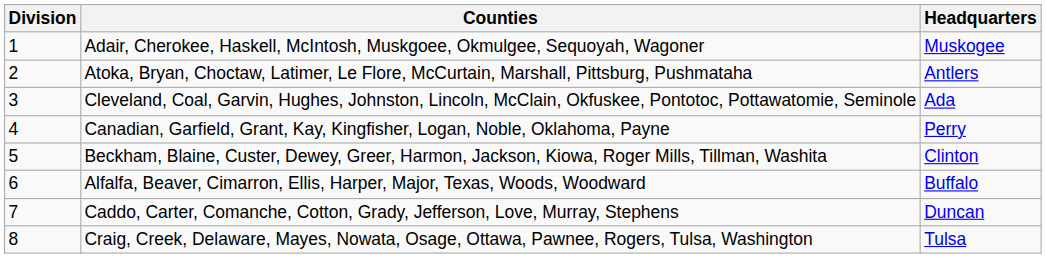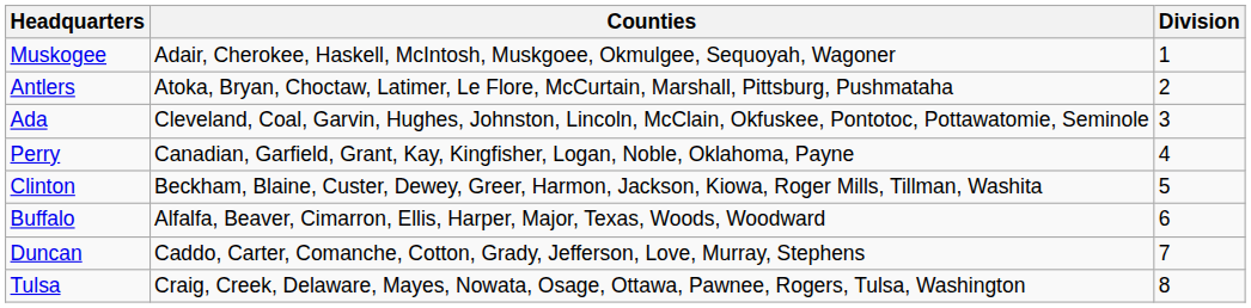columns swapped: Division <-> Headquarters
